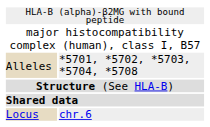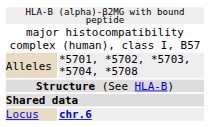Locus | column 2: normal -> bold
